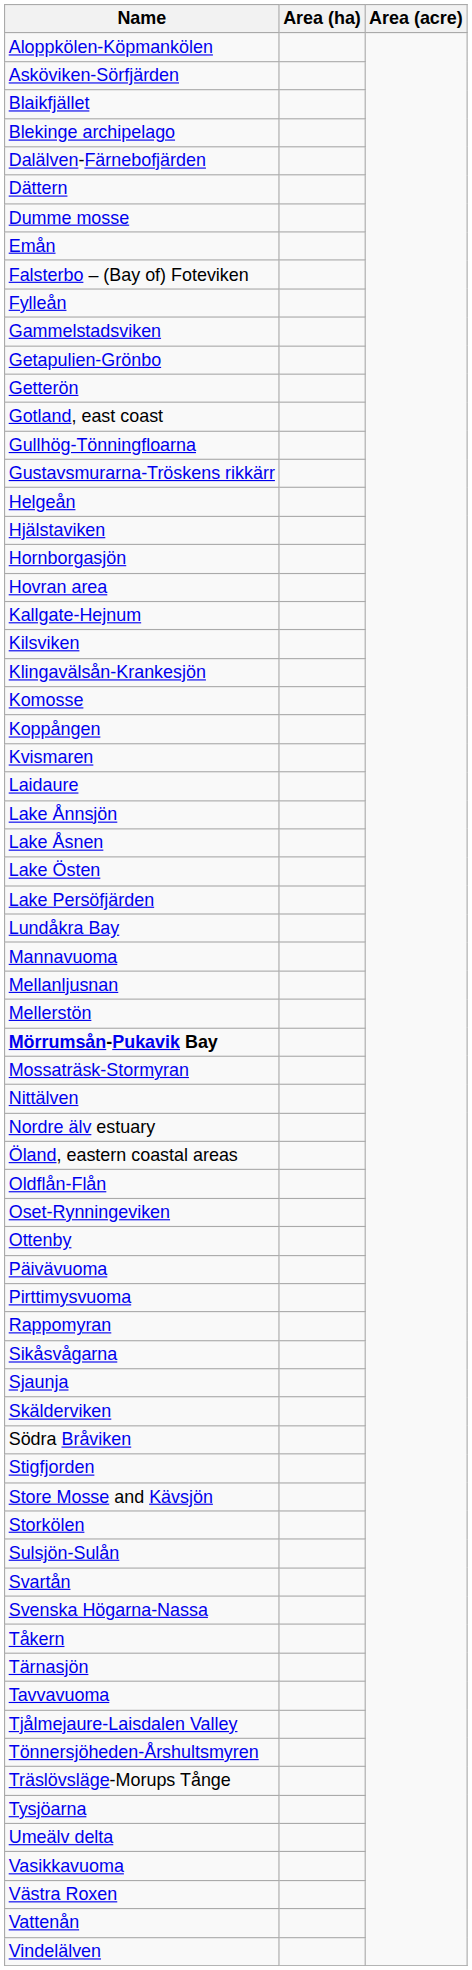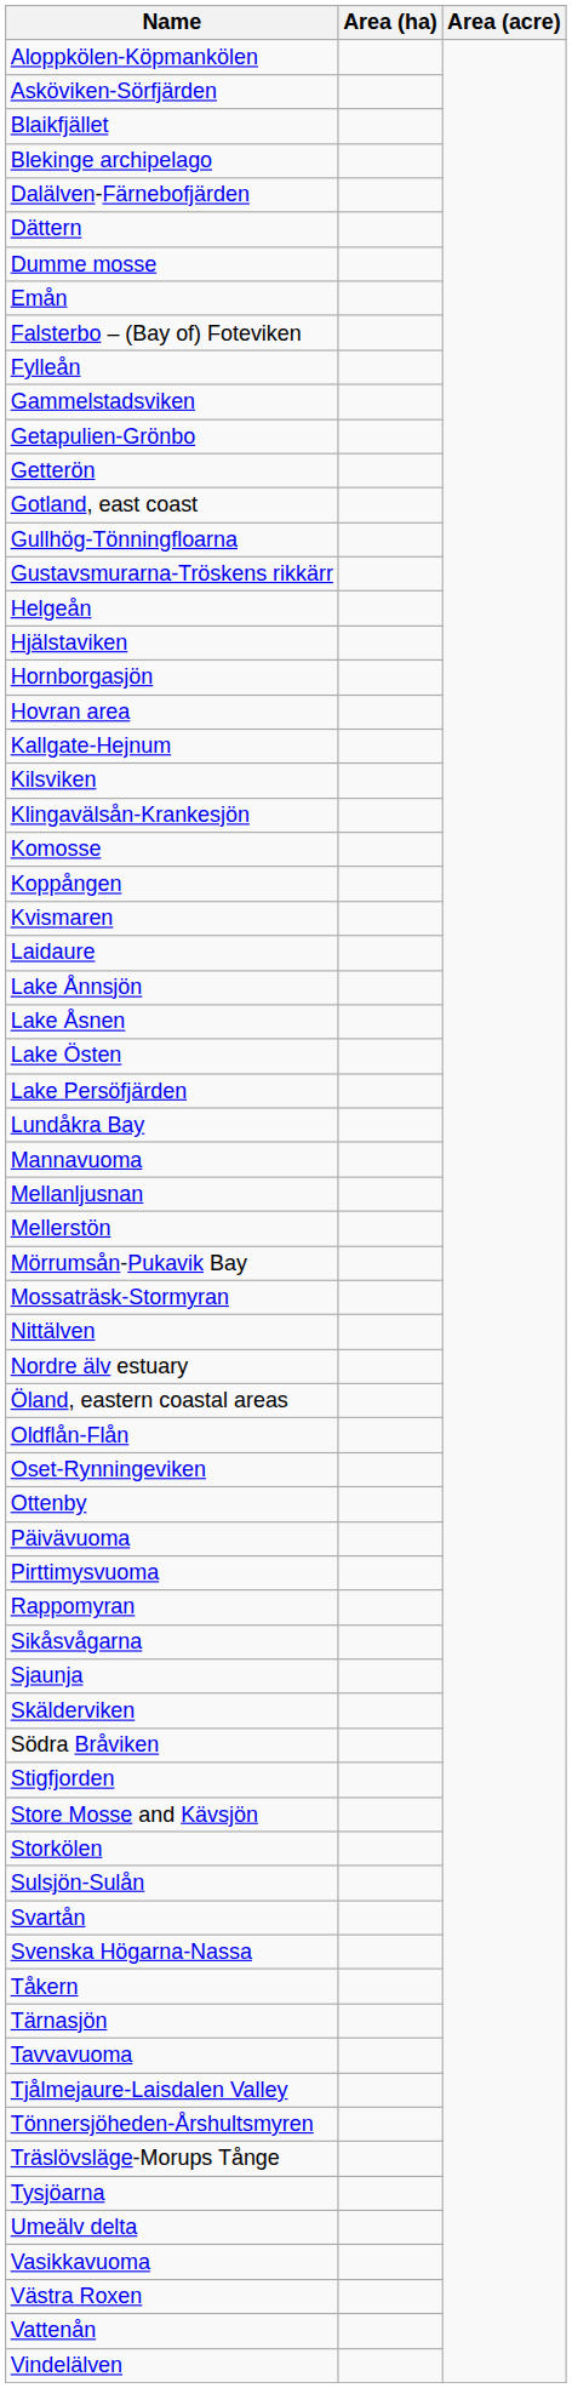Mörrumsån-Pukavik Bay | Name: bold -> normal
